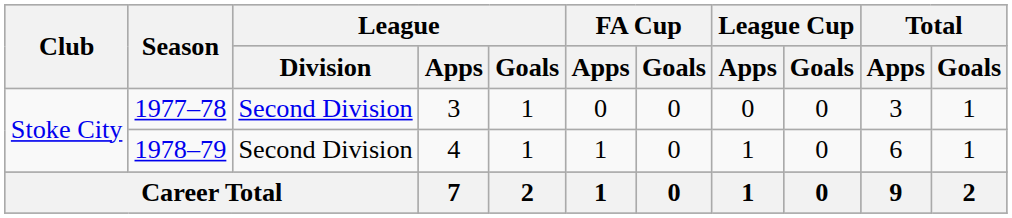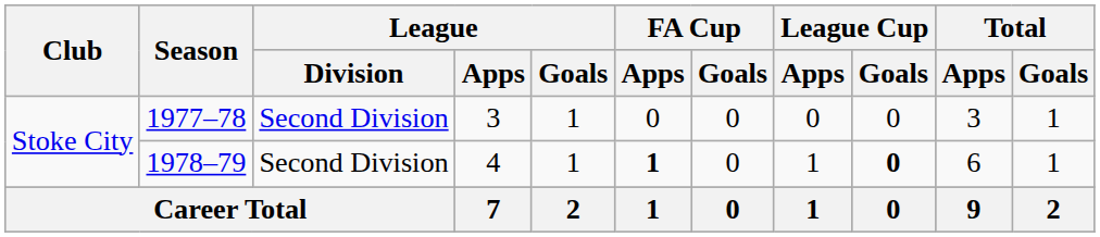1978–79 | FA Cup / Apps: normal -> bold
1978–79 | League Cup / Goals: normal -> bold
